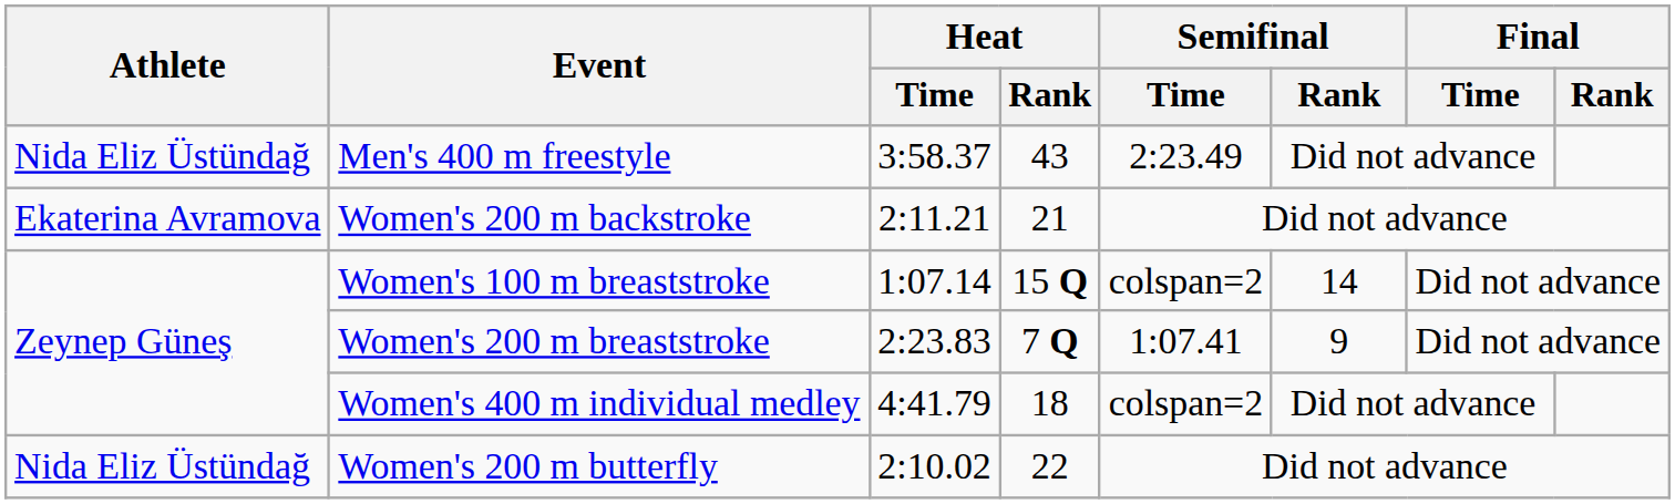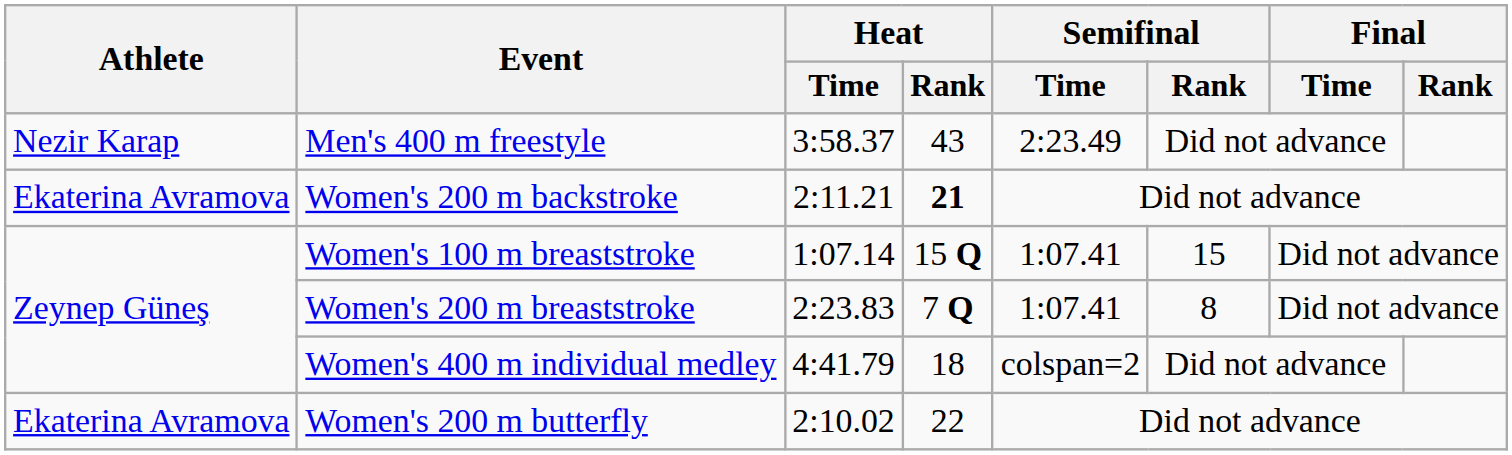Men's 400 m freestyle | Athlete: Nida Eliz Üstündağ -> Nezir Karap
Women's 200 m backstroke | Heat / Rank: normal -> bold
Women's 100 m breaststroke | Semifinal / Time: colspan=2 -> 1:07.41
Women's 100 m breaststroke | Semifinal / Rank: 14 -> 15
Women's 200 m breaststroke | Semifinal / Rank: 9 -> 8
Women's 200 m butterfly | Athlete: Nida Eliz Üstündağ -> Ekaterina Avramova
